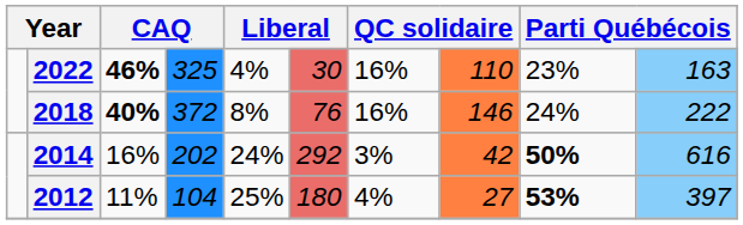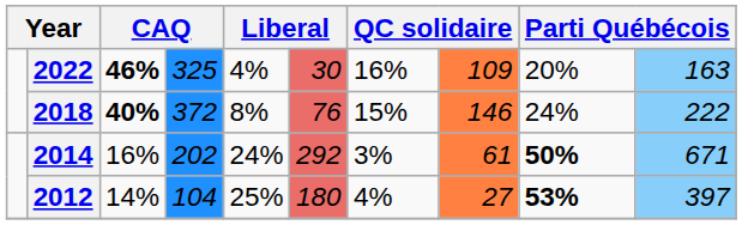2022 | column 8: 110 -> 109
2022 | column 9: 23% -> 20%
2018 | column 7: 16% -> 15%
2014 | column 8: 42 -> 61
2014 | column 10: 616 -> 671
2012 | column 3: 11% -> 14%
